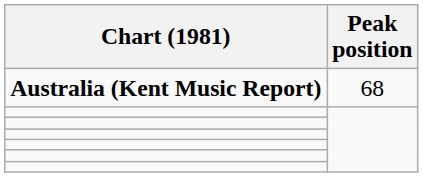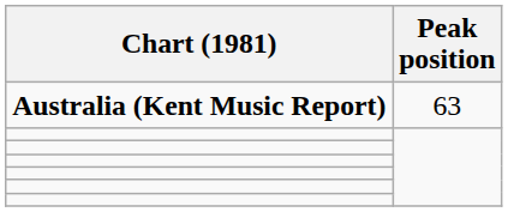row 2 | Peak position: 68 -> 63
